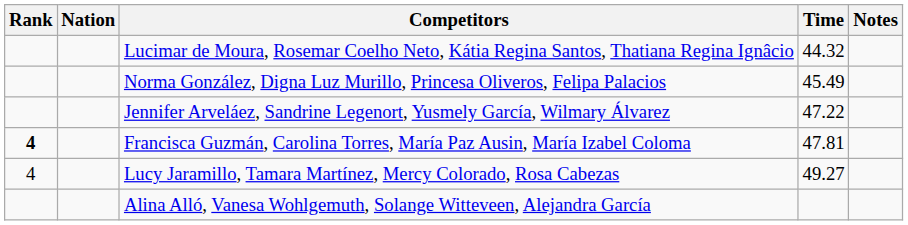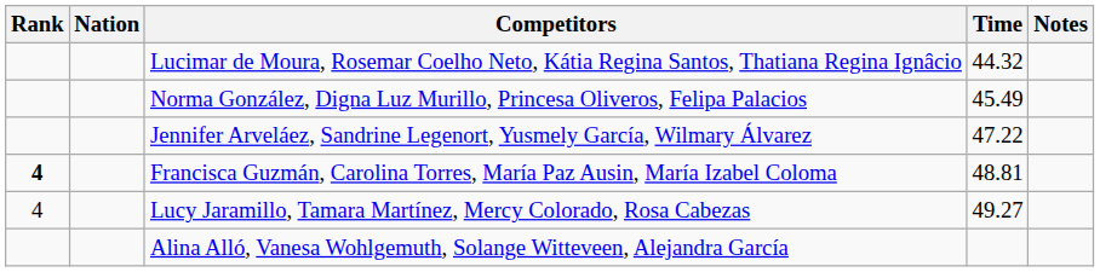row 5 | Time: 47.81 -> 48.81
